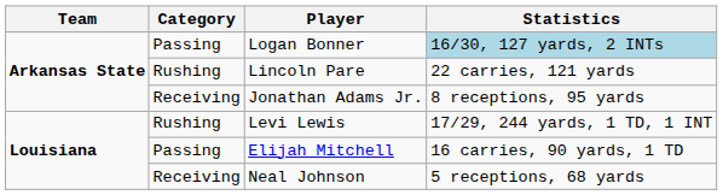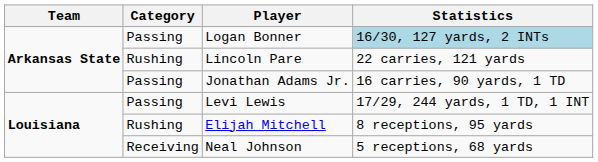Jonathan Adams Jr. | Category: Receiving -> Passing
Jonathan Adams Jr. | Statistics: 8 receptions, 95 yards -> 16 carries, 90 yards, 1 TD
Levi Lewis | Category: Rushing -> Passing
Elijah Mitchell | Category: Passing -> Rushing
Elijah Mitchell | Statistics: 16 carries, 90 yards, 1 TD -> 8 receptions, 95 yards
